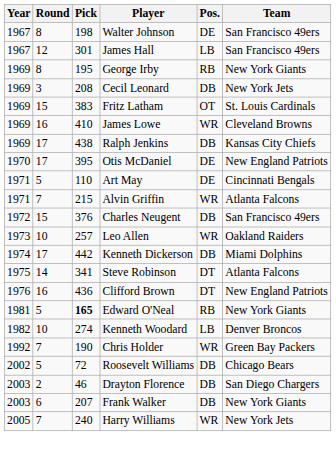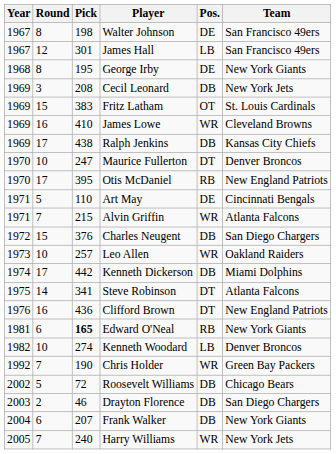George Irby | Year: 1969 -> 1968
George Irby | Pos.: RB -> DE
+ row: 1970 | 10 | 247 | Maurice Fullerton | DT | Denver Broncos
Otis McDaniel | Pos.: DE -> RB
Charles Neugent | Team: San Francisco 49ers -> San Diego Chargers
Edward O'Neal | Round: 5 -> 6
Frank Walker | Year: 2003 -> 2004
